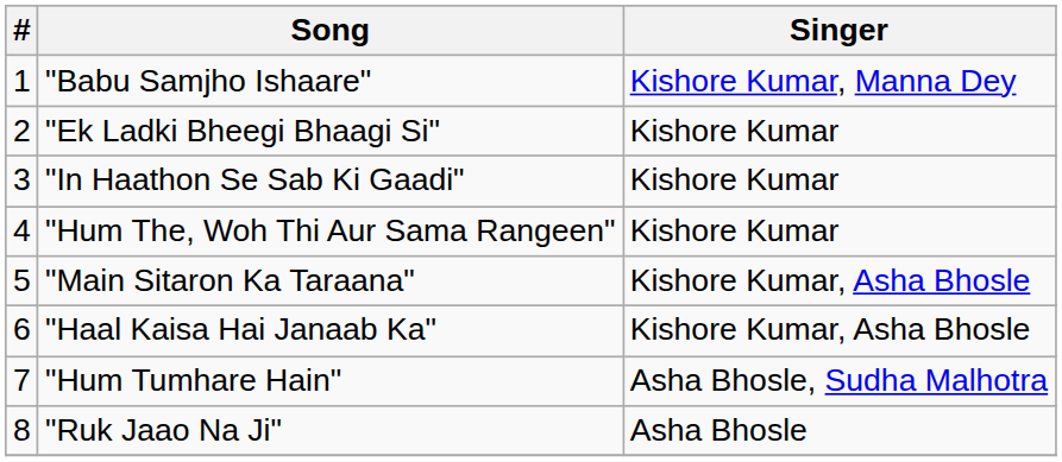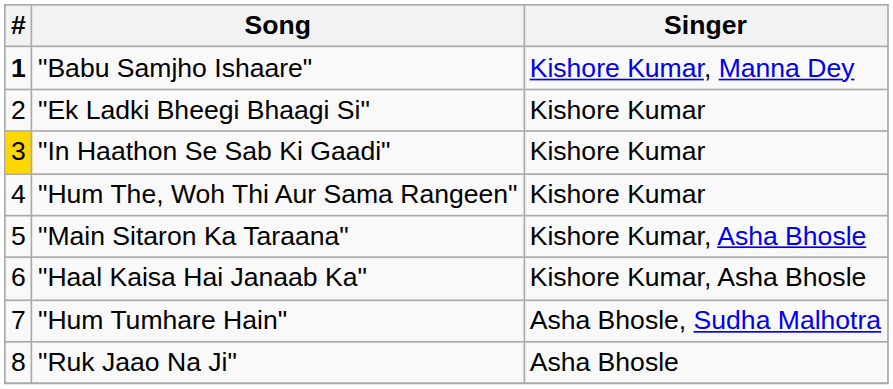"Babu Samjho Ishaare" | #: normal -> bold
"In Haathon Se Sab Ki Gaadi" | #: no background -> gold background
